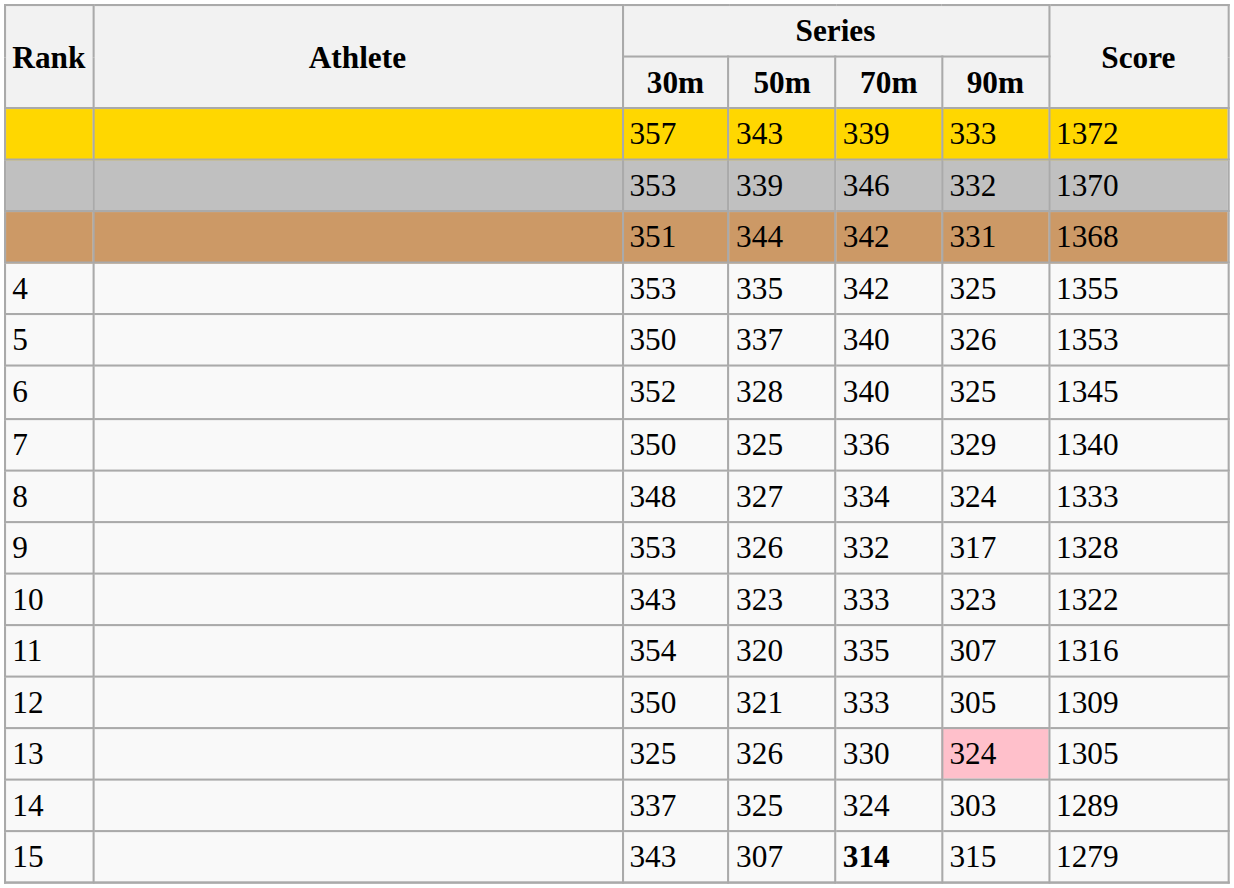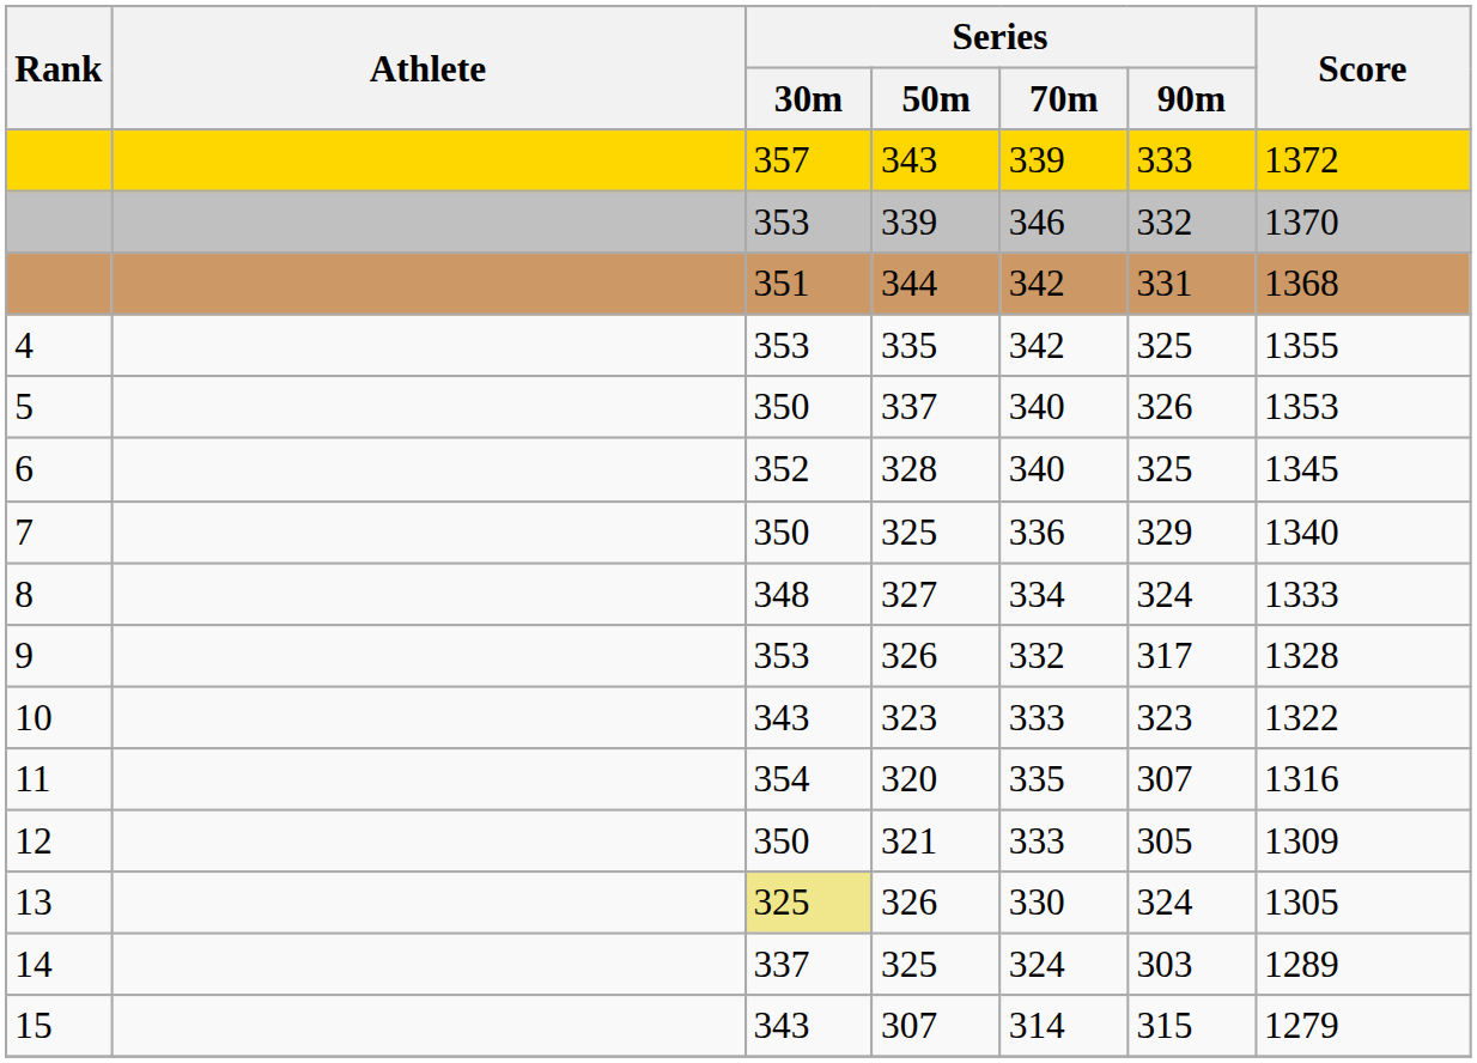13 | Series / 30m: no background -> khaki background
13 | Series / 90m: pink background -> no background
15 | Series / 70m: bold -> normal
